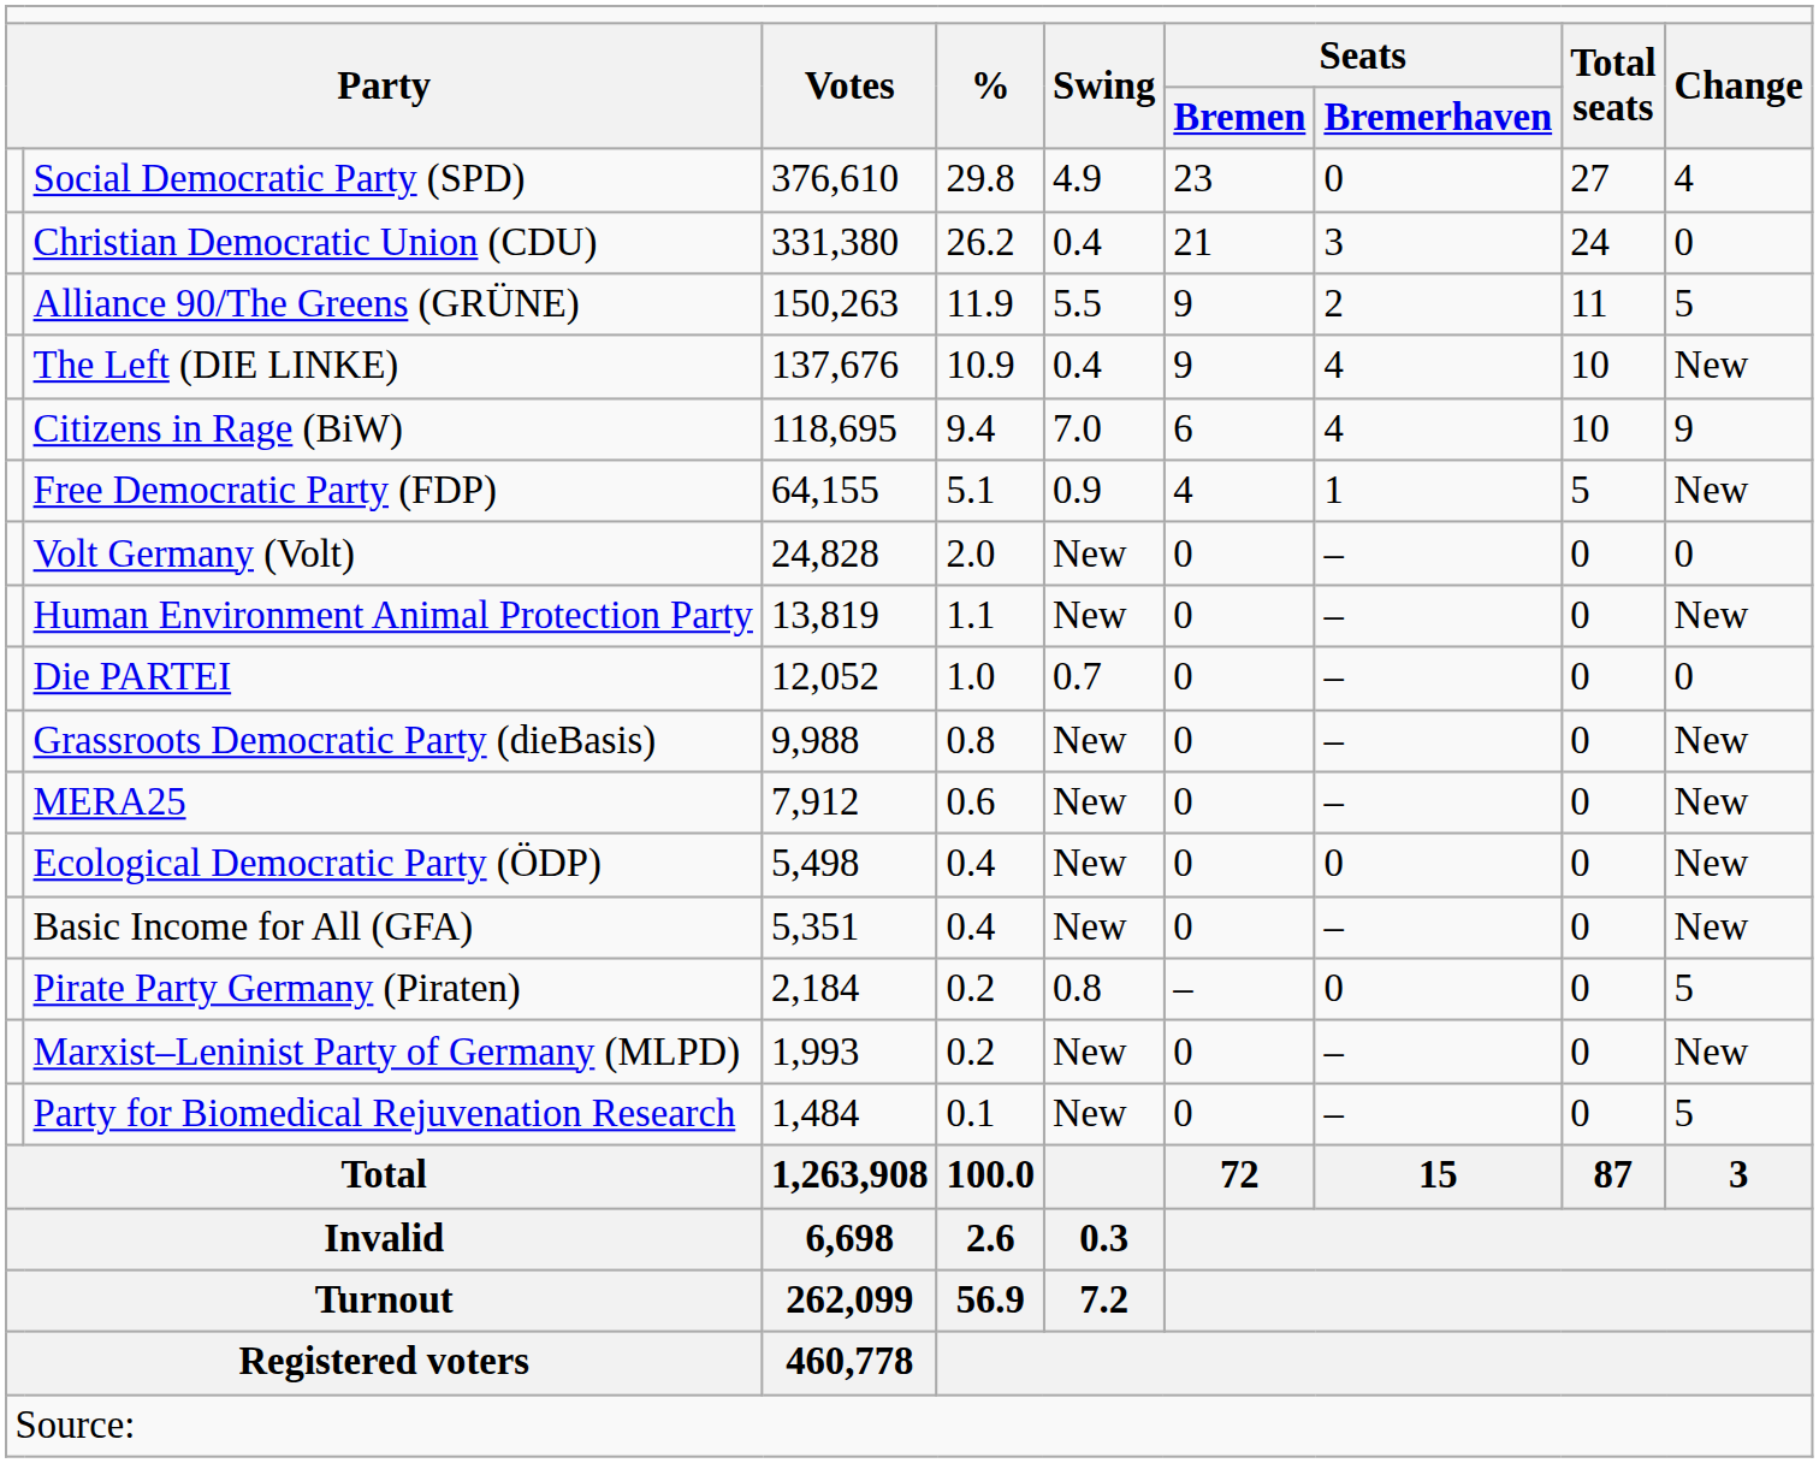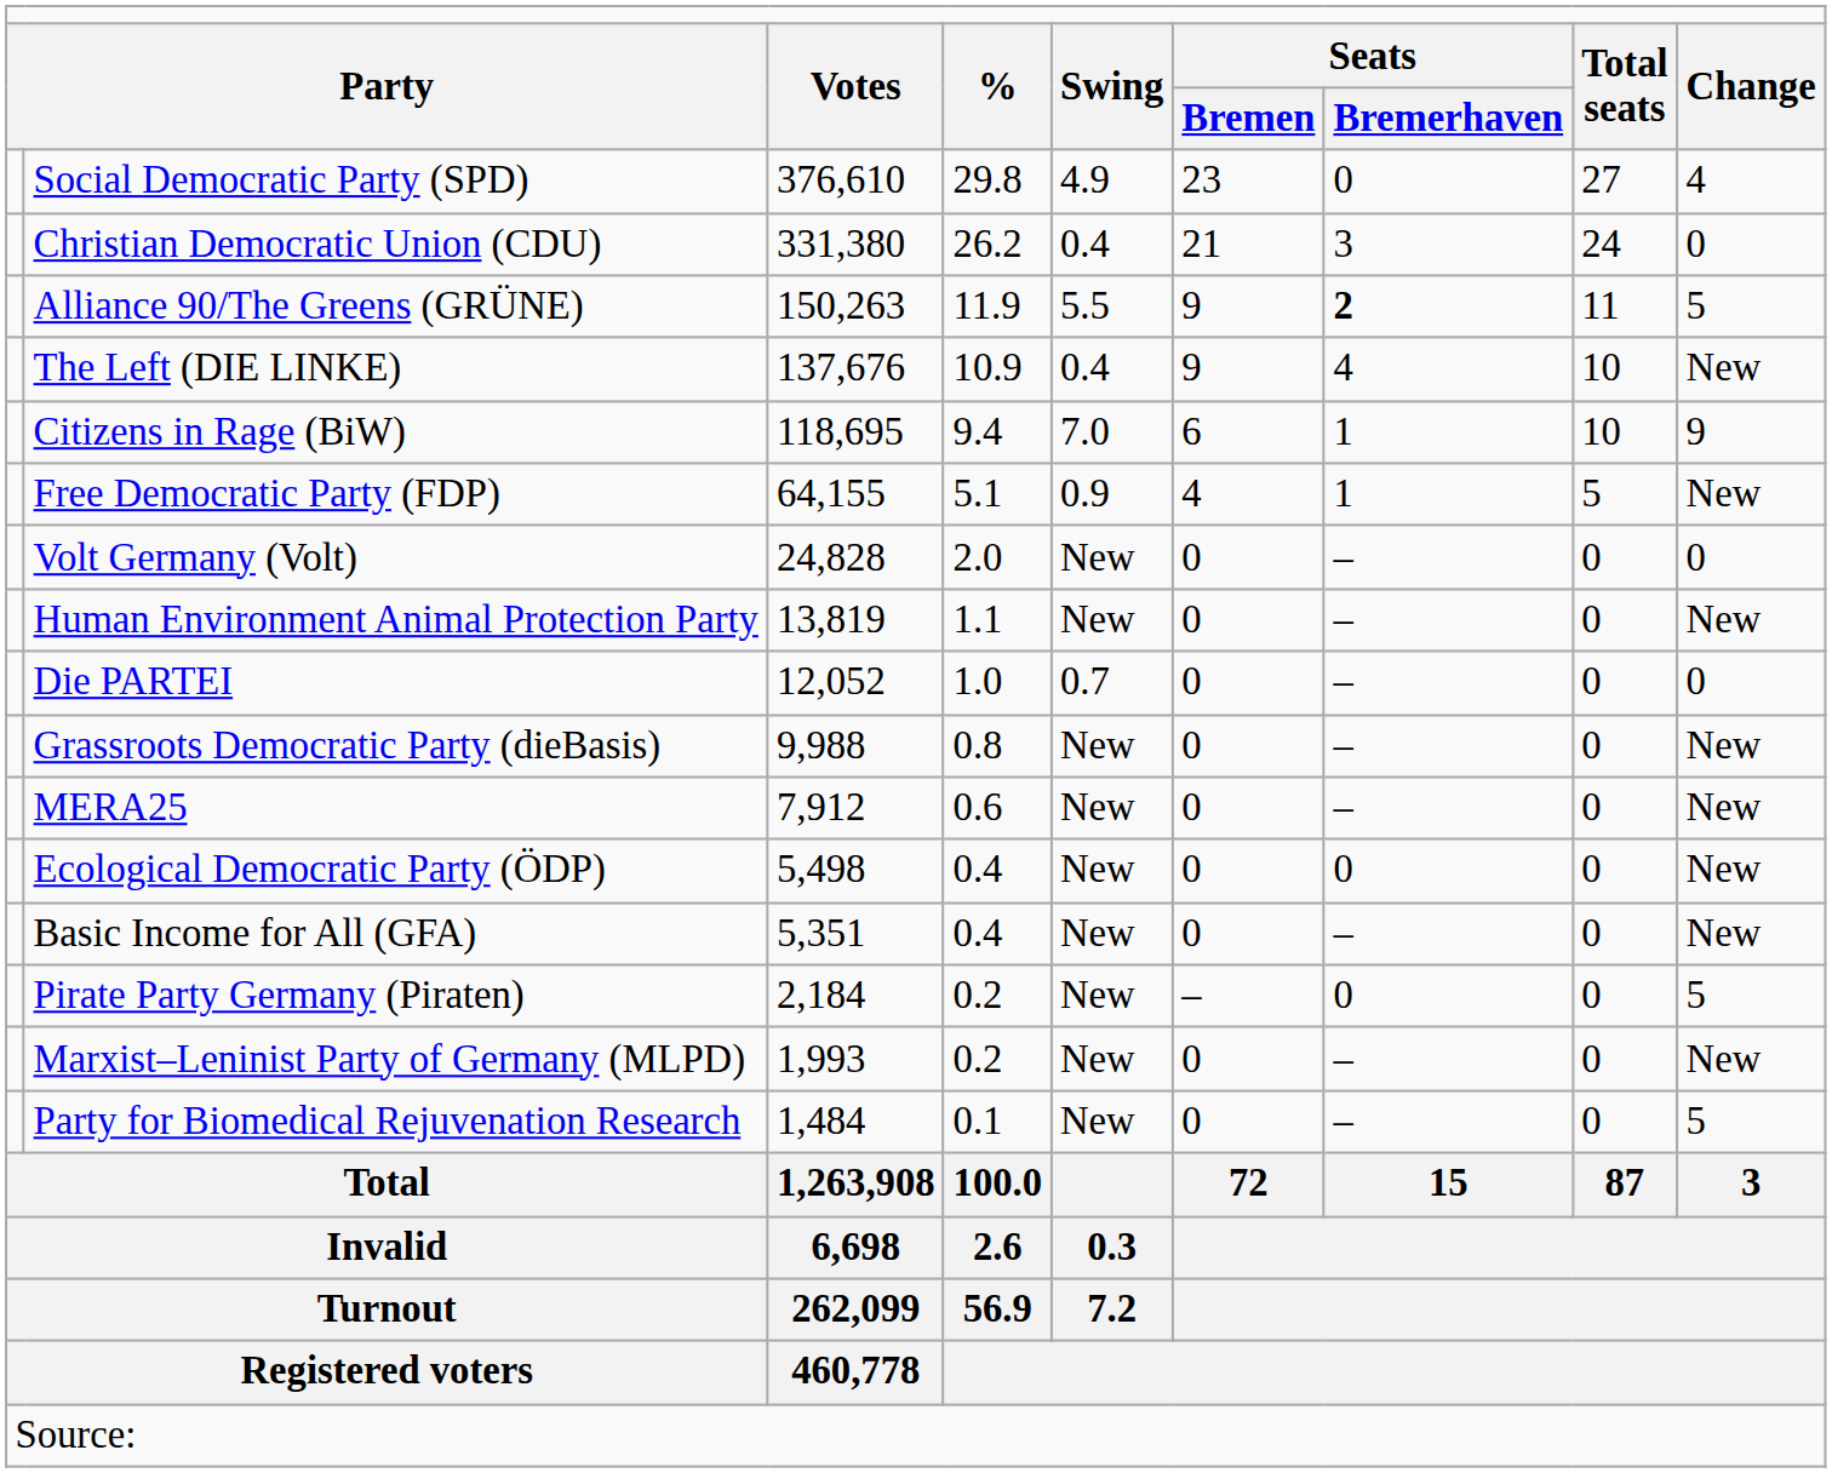Alliance 90/The Greens (GRÜNE) | column 7: normal -> bold
Citizens in Rage (BiW) | column 7: 4 -> 1
Pirate Party Germany (Piraten) | column 5: 0.8 -> New
